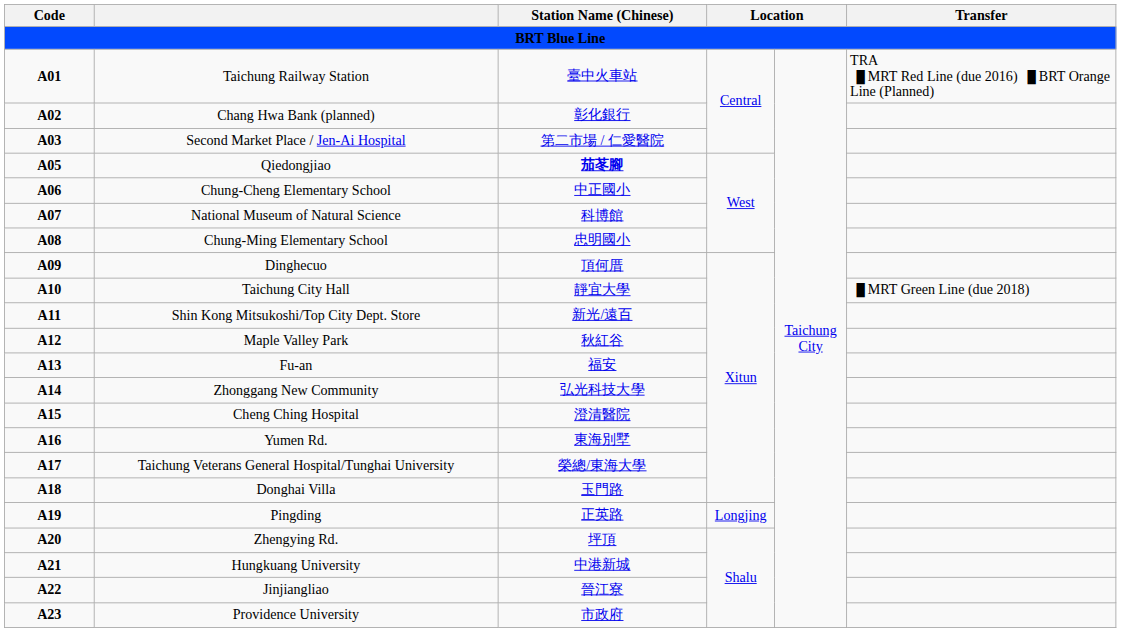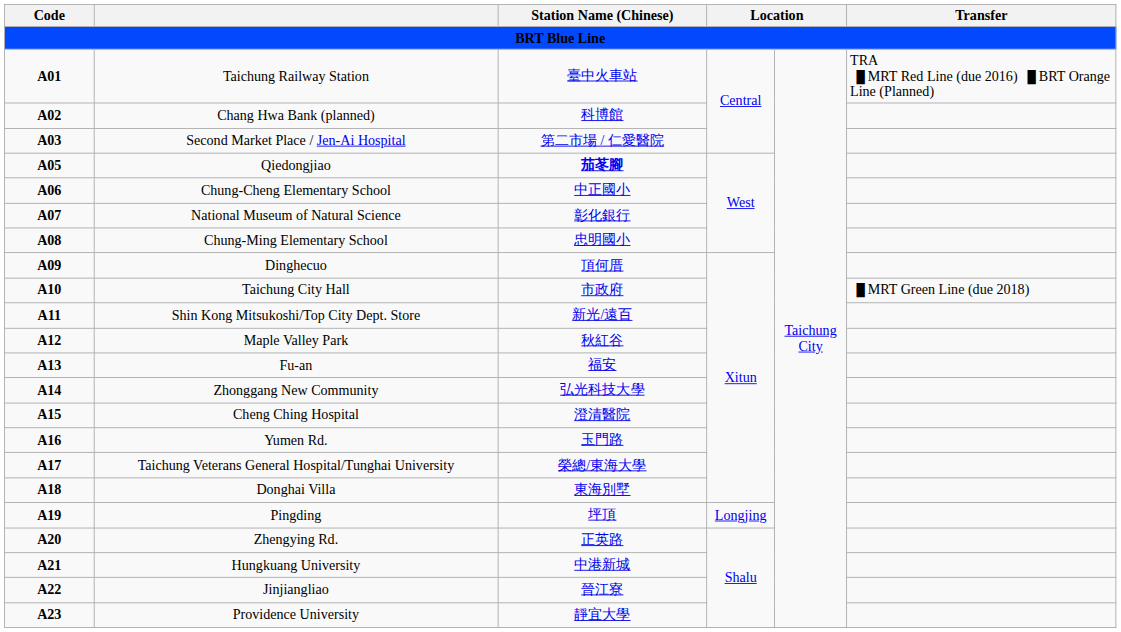Chang Hwa Bank (planned) | Station Name (Chinese): 彰化銀行 -> 科博館
National Museum of Natural Science | Station Name (Chinese): 科博館 -> 彰化銀行
Taichung City Hall | Station Name (Chinese): 靜宜大學 -> 市政府
Yumen Rd. | Station Name (Chinese): 東海別墅 -> 玉門路
Donghai Villa | Station Name (Chinese): 玉門路 -> 東海別墅
Pingding | Station Name (Chinese): 正英路 -> 坪頂
Zhengying Rd. | Station Name (Chinese): 坪頂 -> 正英路
Providence University | Station Name (Chinese): 市政府 -> 靜宜大學
